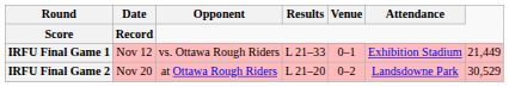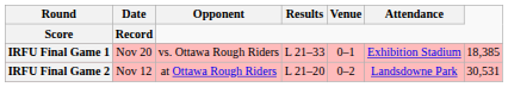IRFU Final Game 1 | Date / Record: Nov 12 -> Nov 20
IRFU Final Game 1 | column 7: 21,449 -> 18,385
IRFU Final Game 2 | Date / Record: Nov 20 -> Nov 12
IRFU Final Game 2 | column 7: 30,529 -> 30,531
